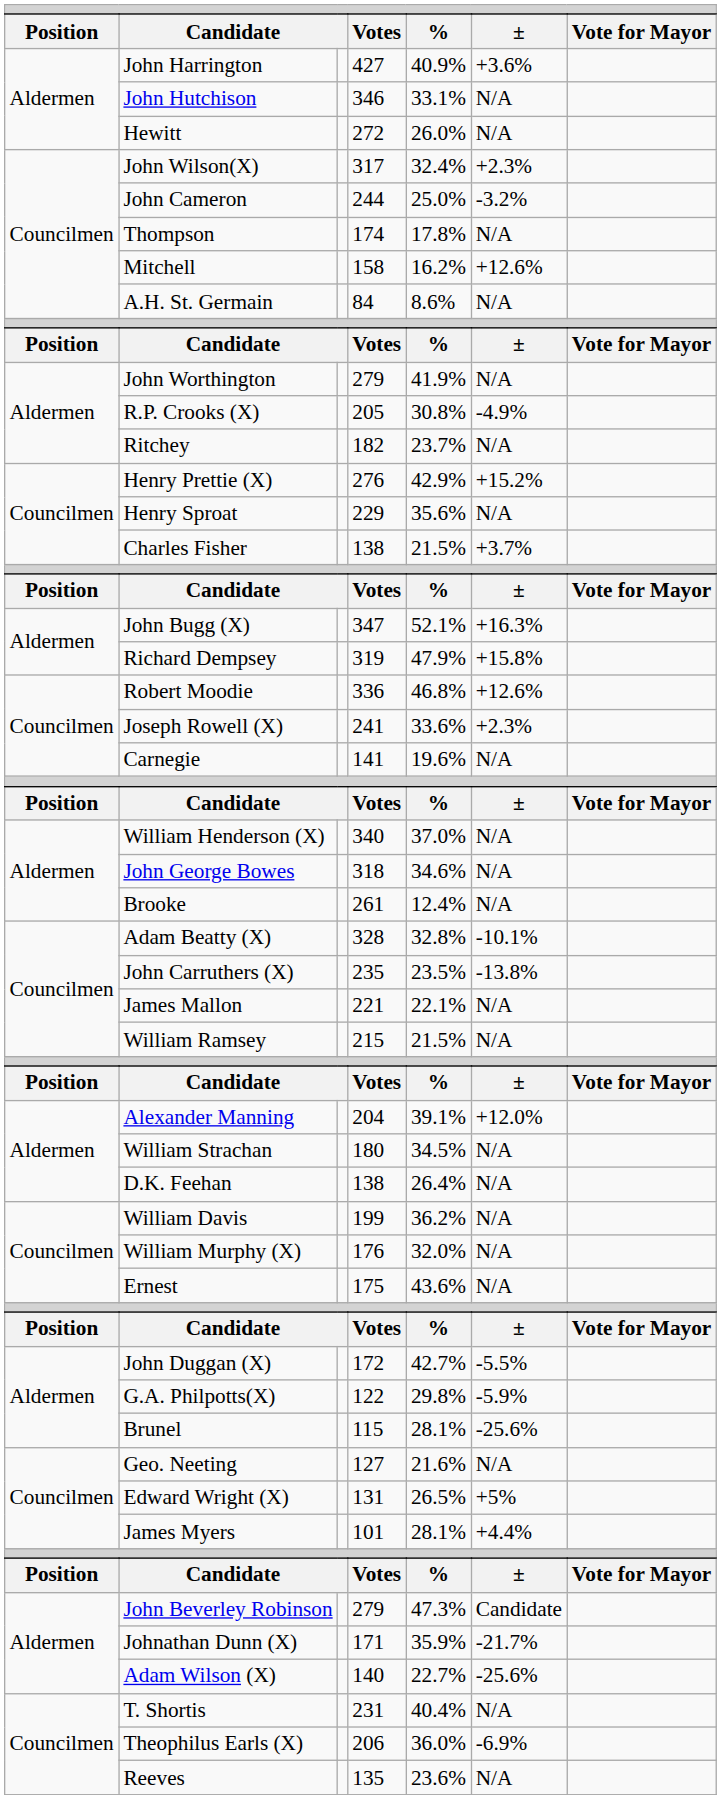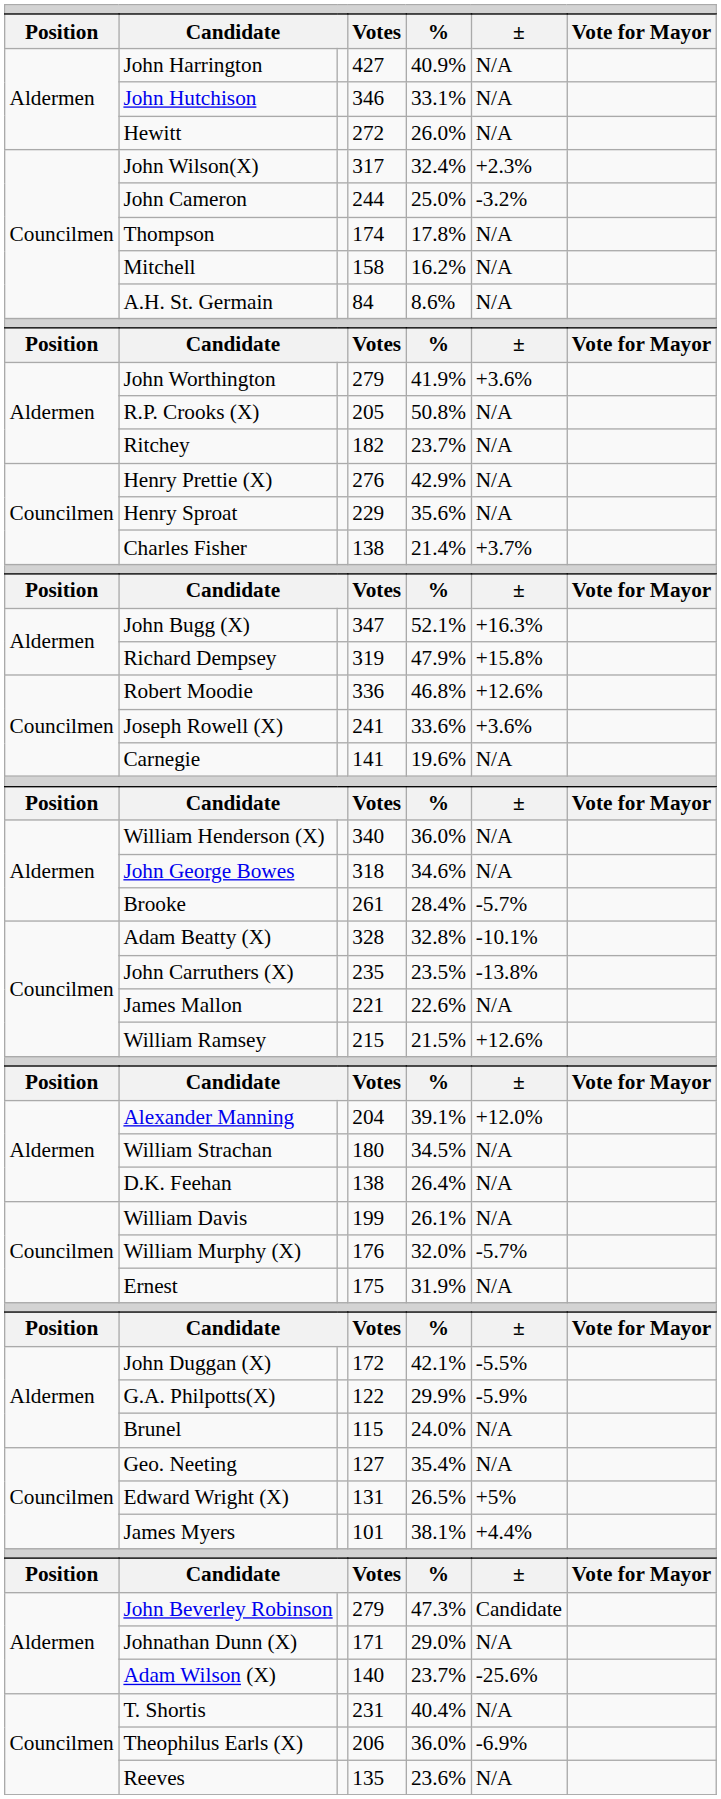John Harrington | column 6: +3.6% -> N/A
Mitchell | column 6: +12.6% -> N/A
John Worthington | column 6: N/A -> +3.6%
R.P. Crooks (X) | column 5: 30.8% -> 50.8%
R.P. Crooks (X) | column 6: -4.9% -> N/A
Henry Prettie (X) | column 6: +15.2% -> N/A
Charles Fisher | column 5: 21.5% -> 21.4%
Joseph Rowell (X) | column 6: +2.3% -> +3.6%
William Henderson (X) | column 5: 37.0% -> 36.0%
Brooke | column 5: 12.4% -> 28.4%
Brooke | column 6: N/A -> -5.7%
James Mallon | column 5: 22.1% -> 22.6%
William Ramsey | column 6: N/A -> +12.6%
William Davis | column 5: 36.2% -> 26.1%
William Murphy (X) | column 6: N/A -> -5.7%
Ernest | column 5: 43.6% -> 31.9%
John Duggan (X) | column 5: 42.7% -> 42.1%
G.A. Philpotts(X) | column 5: 29.8% -> 29.9%
Brunel | column 5: 28.1% -> 24.0%
Brunel | column 6: -25.6% -> N/A
Geo. Neeting | column 5: 21.6% -> 35.4%
James Myers | column 5: 28.1% -> 38.1%
Johnathan Dunn (X) | column 5: 35.9% -> 29.0%
Johnathan Dunn (X) | column 6: -21.7% -> N/A
Adam Wilson (X) | column 5: 22.7% -> 23.7%
